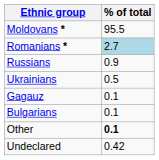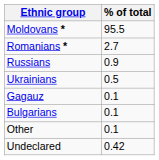Romanians * | % of total: lightblue background -> no background
Other | % of total: bold -> normal
